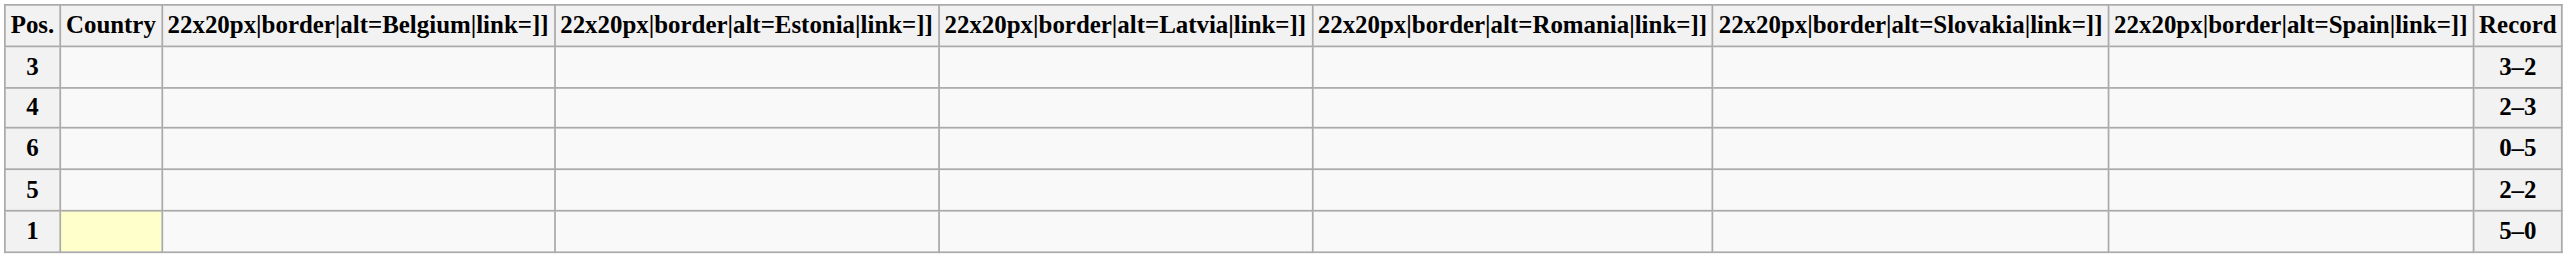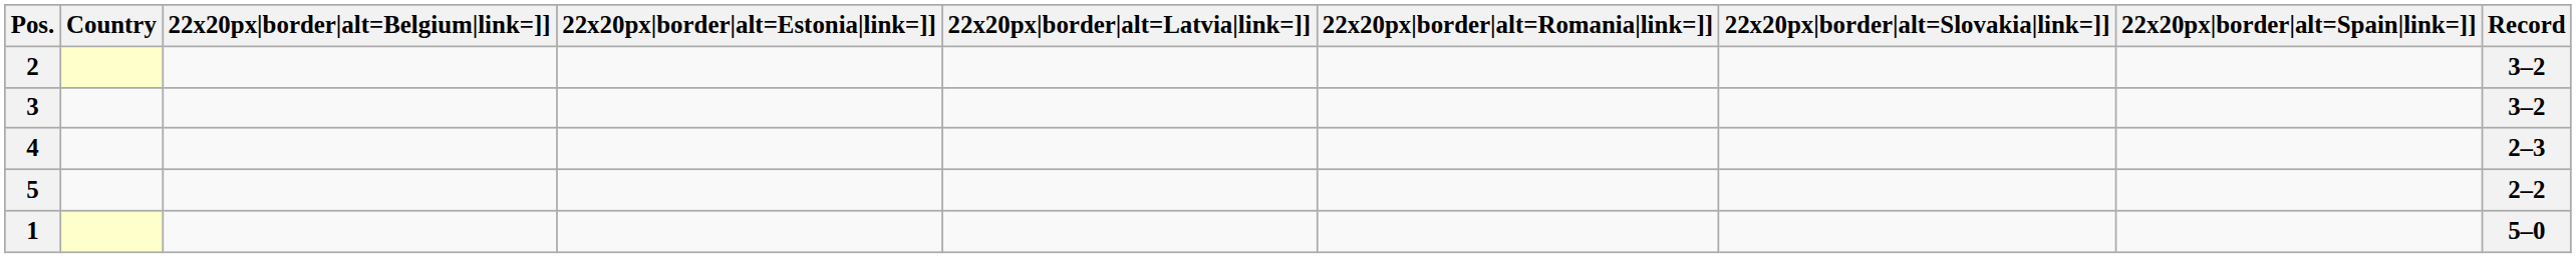+ row: 2 | 3–2
- row: 6 | 0–5
